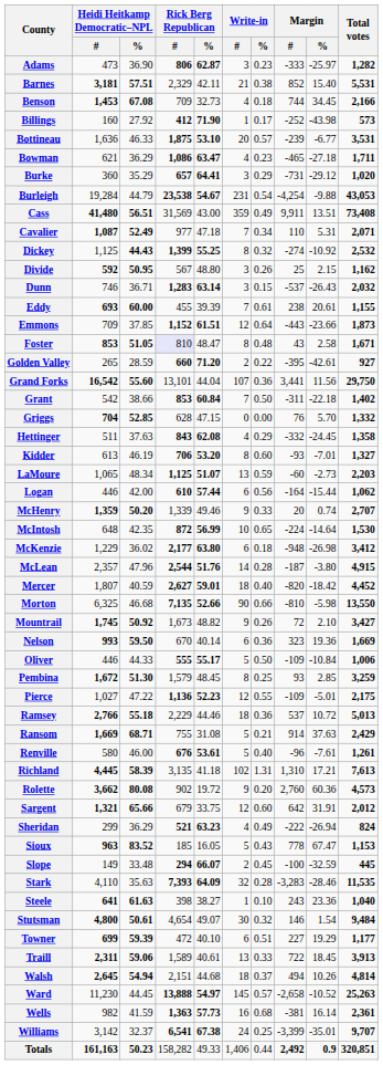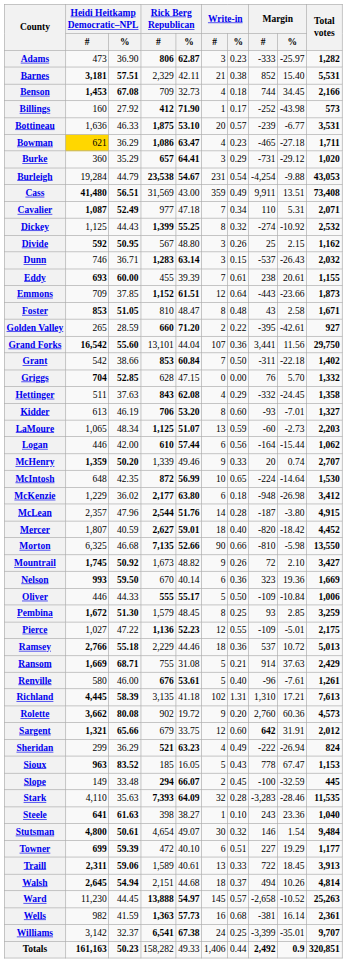Bowman | Heidi Heitkamp Democratic–NPL / #: no background -> gold background
Dickey | Heidi Heitkamp Democratic–NPL / %: bold -> normal
Foster | Rick Berg Republican / #: lavender background -> no background
Sargent | Margin / #: normal -> bold
